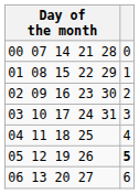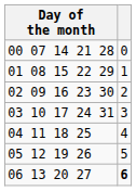05 12 19 26 | column 2: bold -> normal
06 13 20 27 | column 2: normal -> bold
